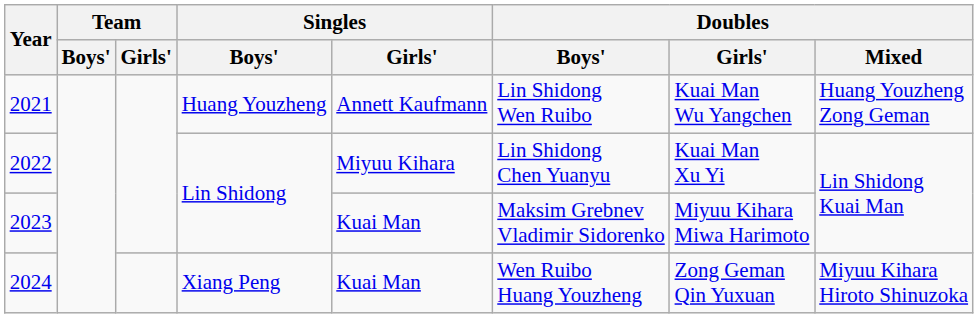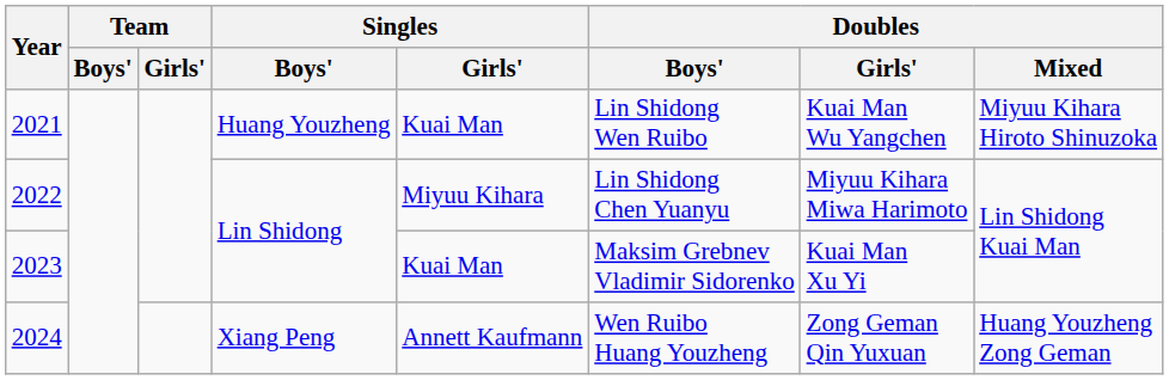2021 | Singles / Girls': Annett Kaufmann -> Kuai Man
2021 | Doubles / Mixed: Huang Youzheng Zong Geman -> Miyuu Kihara Hiroto Shinuzoka
2022 | Doubles / Girls': Kuai Man Xu Yi -> Miyuu Kihara Miwa Harimoto
2023 | Doubles / Girls': Miyuu Kihara Miwa Harimoto -> Kuai Man Xu Yi
2024 | Singles / Girls': Kuai Man -> Annett Kaufmann
2024 | Doubles / Mixed: Miyuu Kihara Hiroto Shinuzoka -> Huang Youzheng Zong Geman
